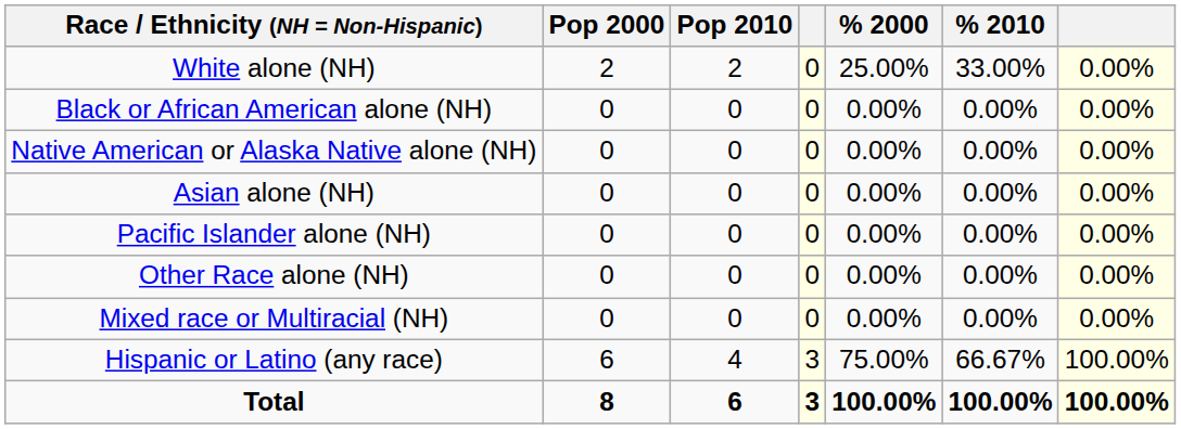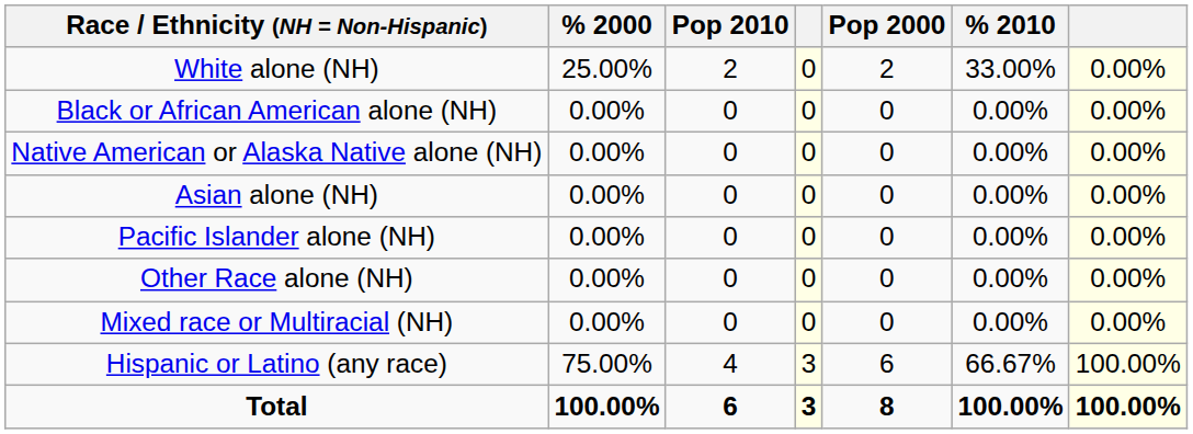columns swapped: Pop 2000 <-> % 2000
